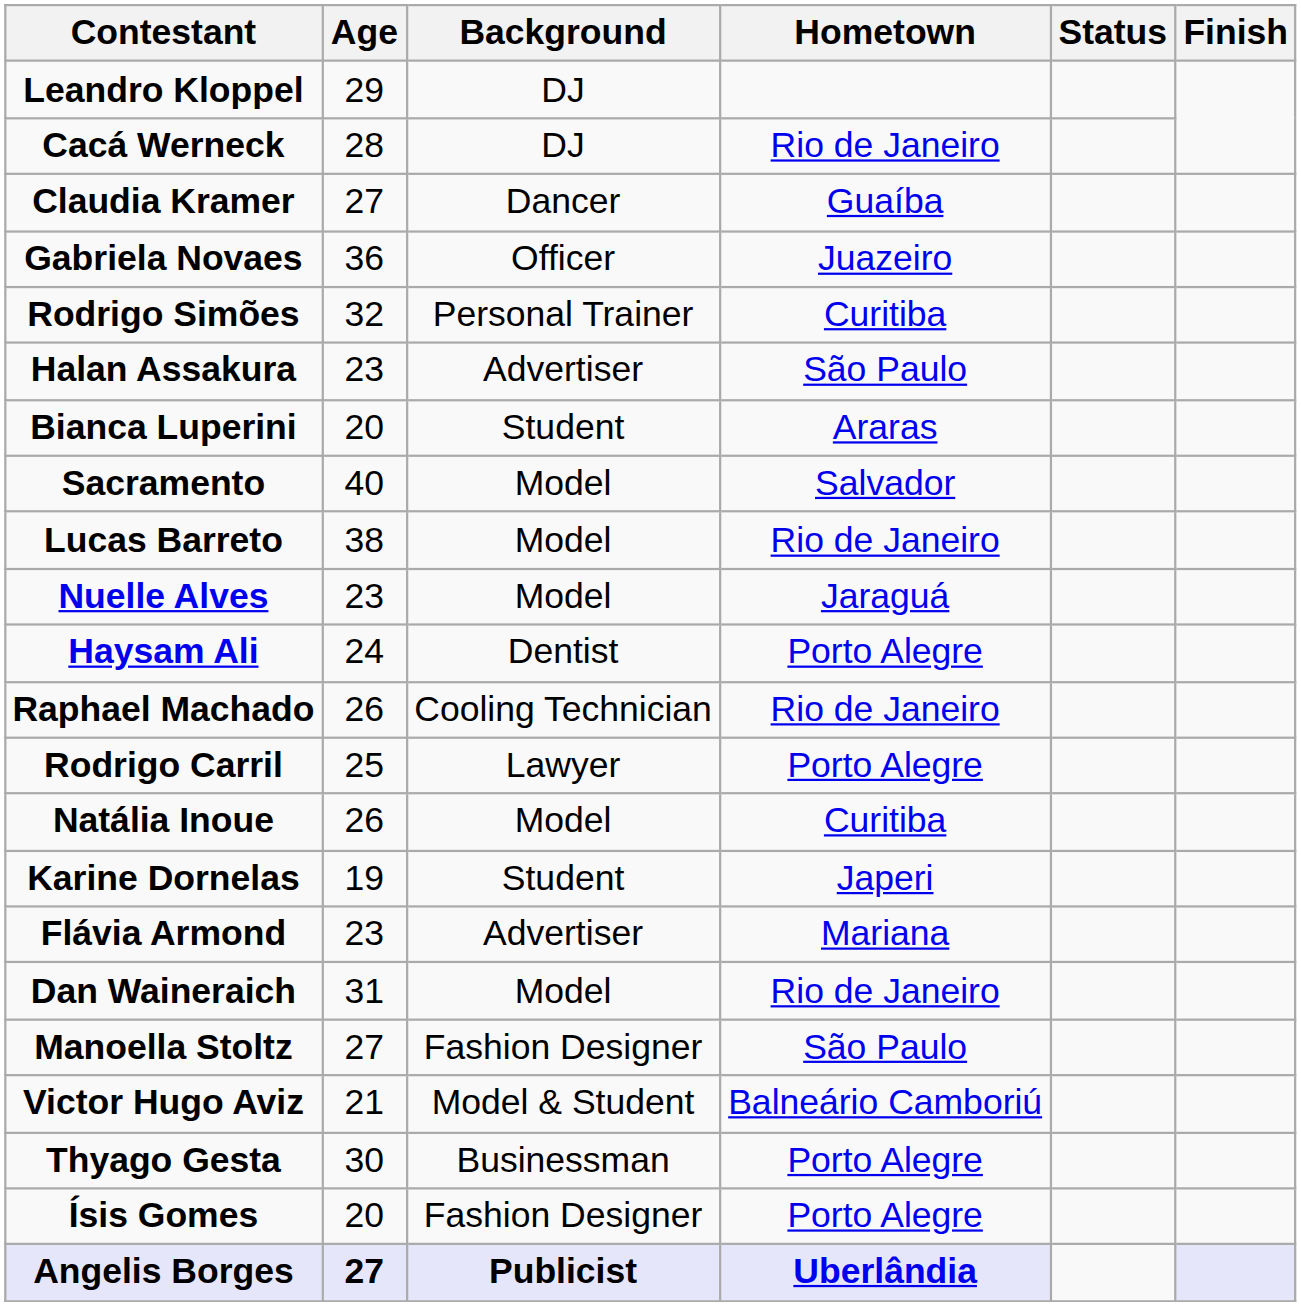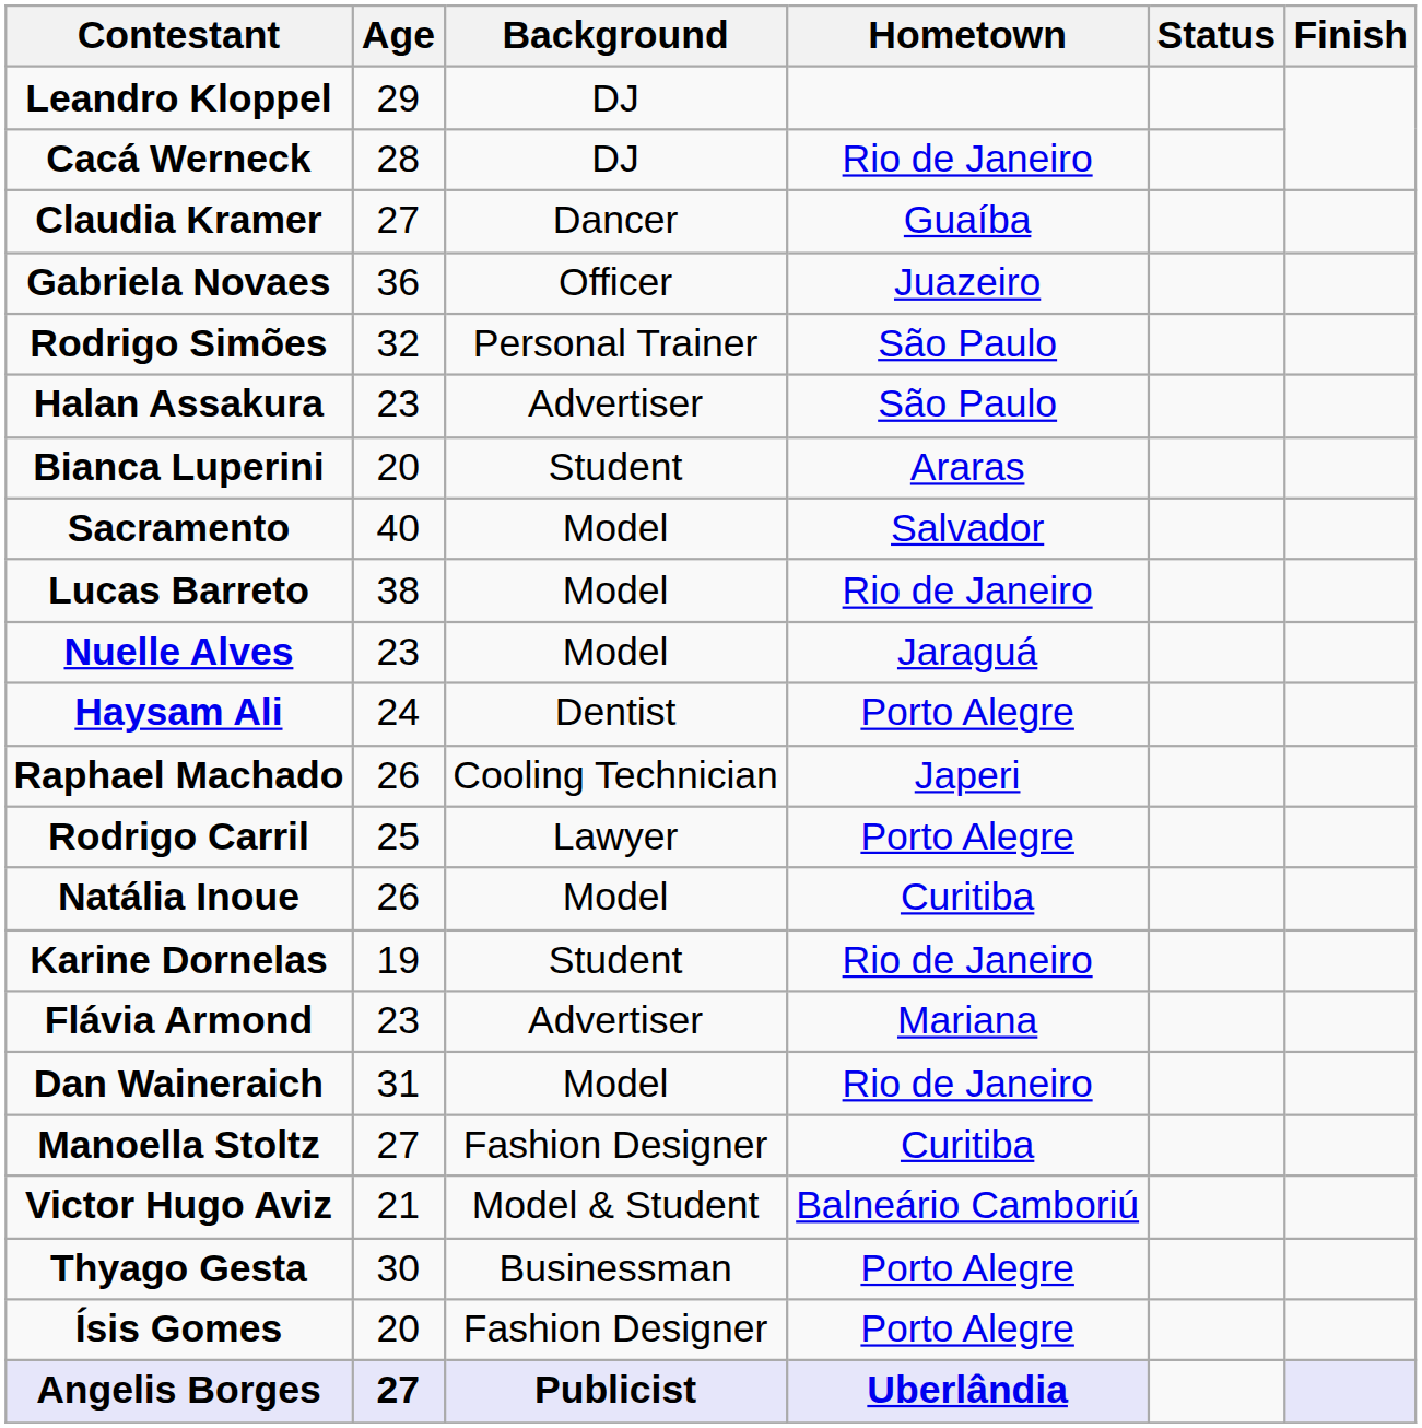Rodrigo Simões | Hometown: Curitiba -> São Paulo
Raphael Machado | Hometown: Rio de Janeiro -> Japeri
Karine Dornelas | Hometown: Japeri -> Rio de Janeiro
Manoella Stoltz | Hometown: São Paulo -> Curitiba
